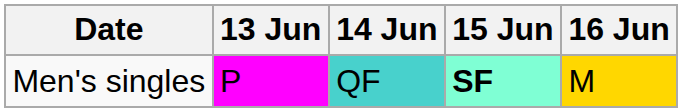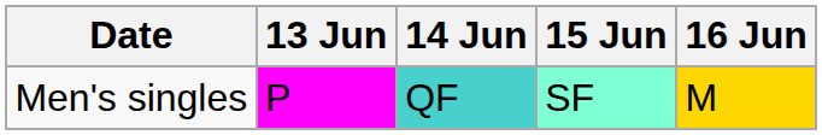Men's singles | 15 Jun: bold -> normal
